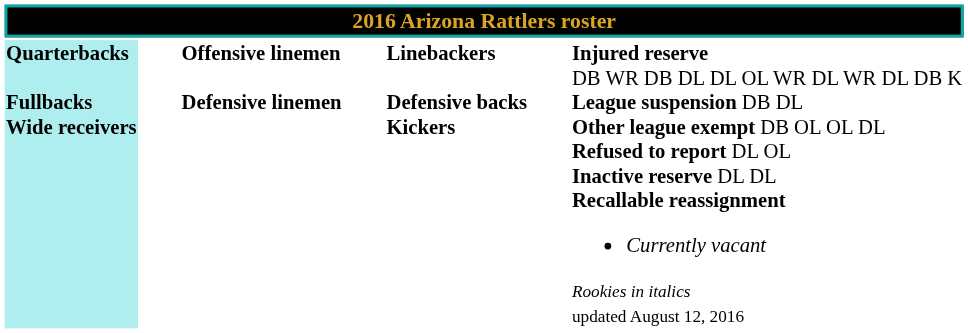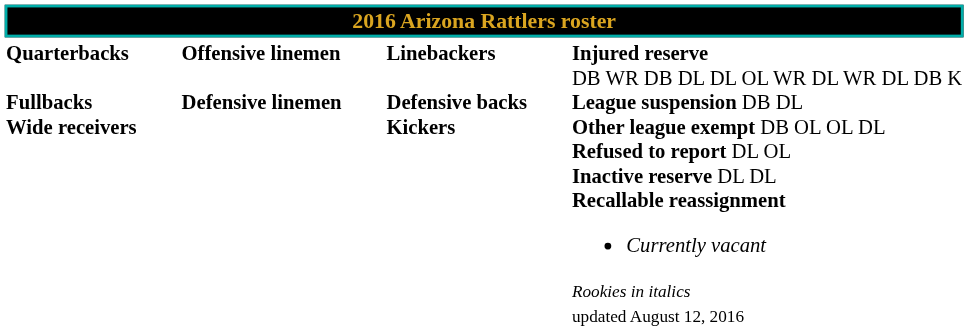Quarterbacks Fullbacks Wide receivers | column 1: paleturquoise background -> no background
